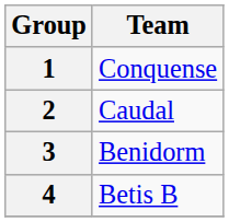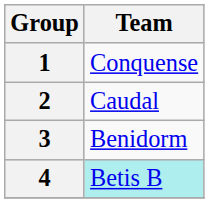4 | Team: no background -> paleturquoise background
